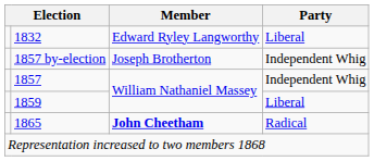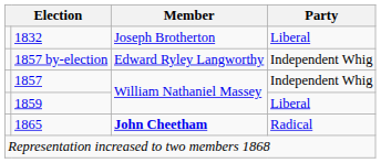1832 | Member: Edward Ryley Langworthy -> Joseph Brotherton
1857 by-election | Member: Joseph Brotherton -> Edward Ryley Langworthy
